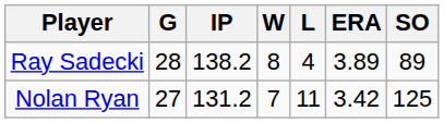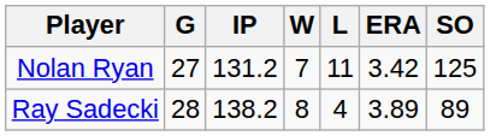rows swapped: Ray Sadecki <-> Nolan Ryan
